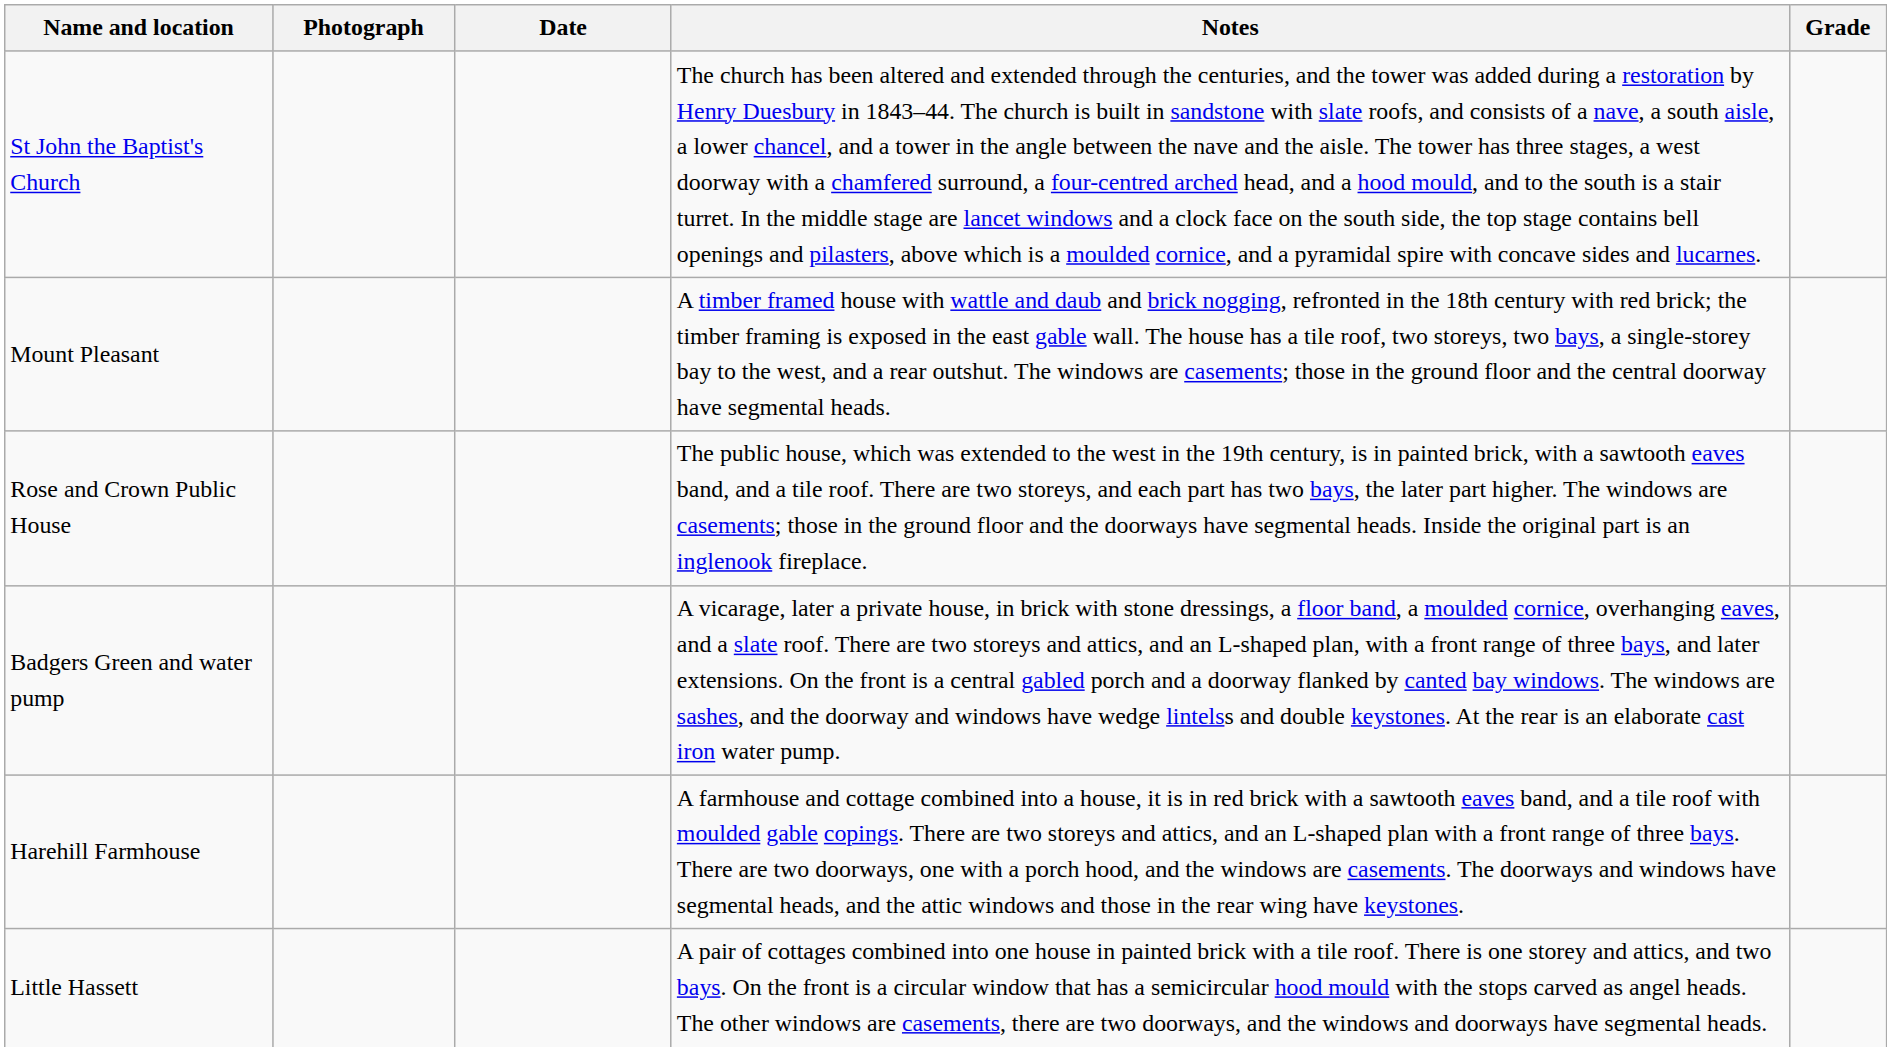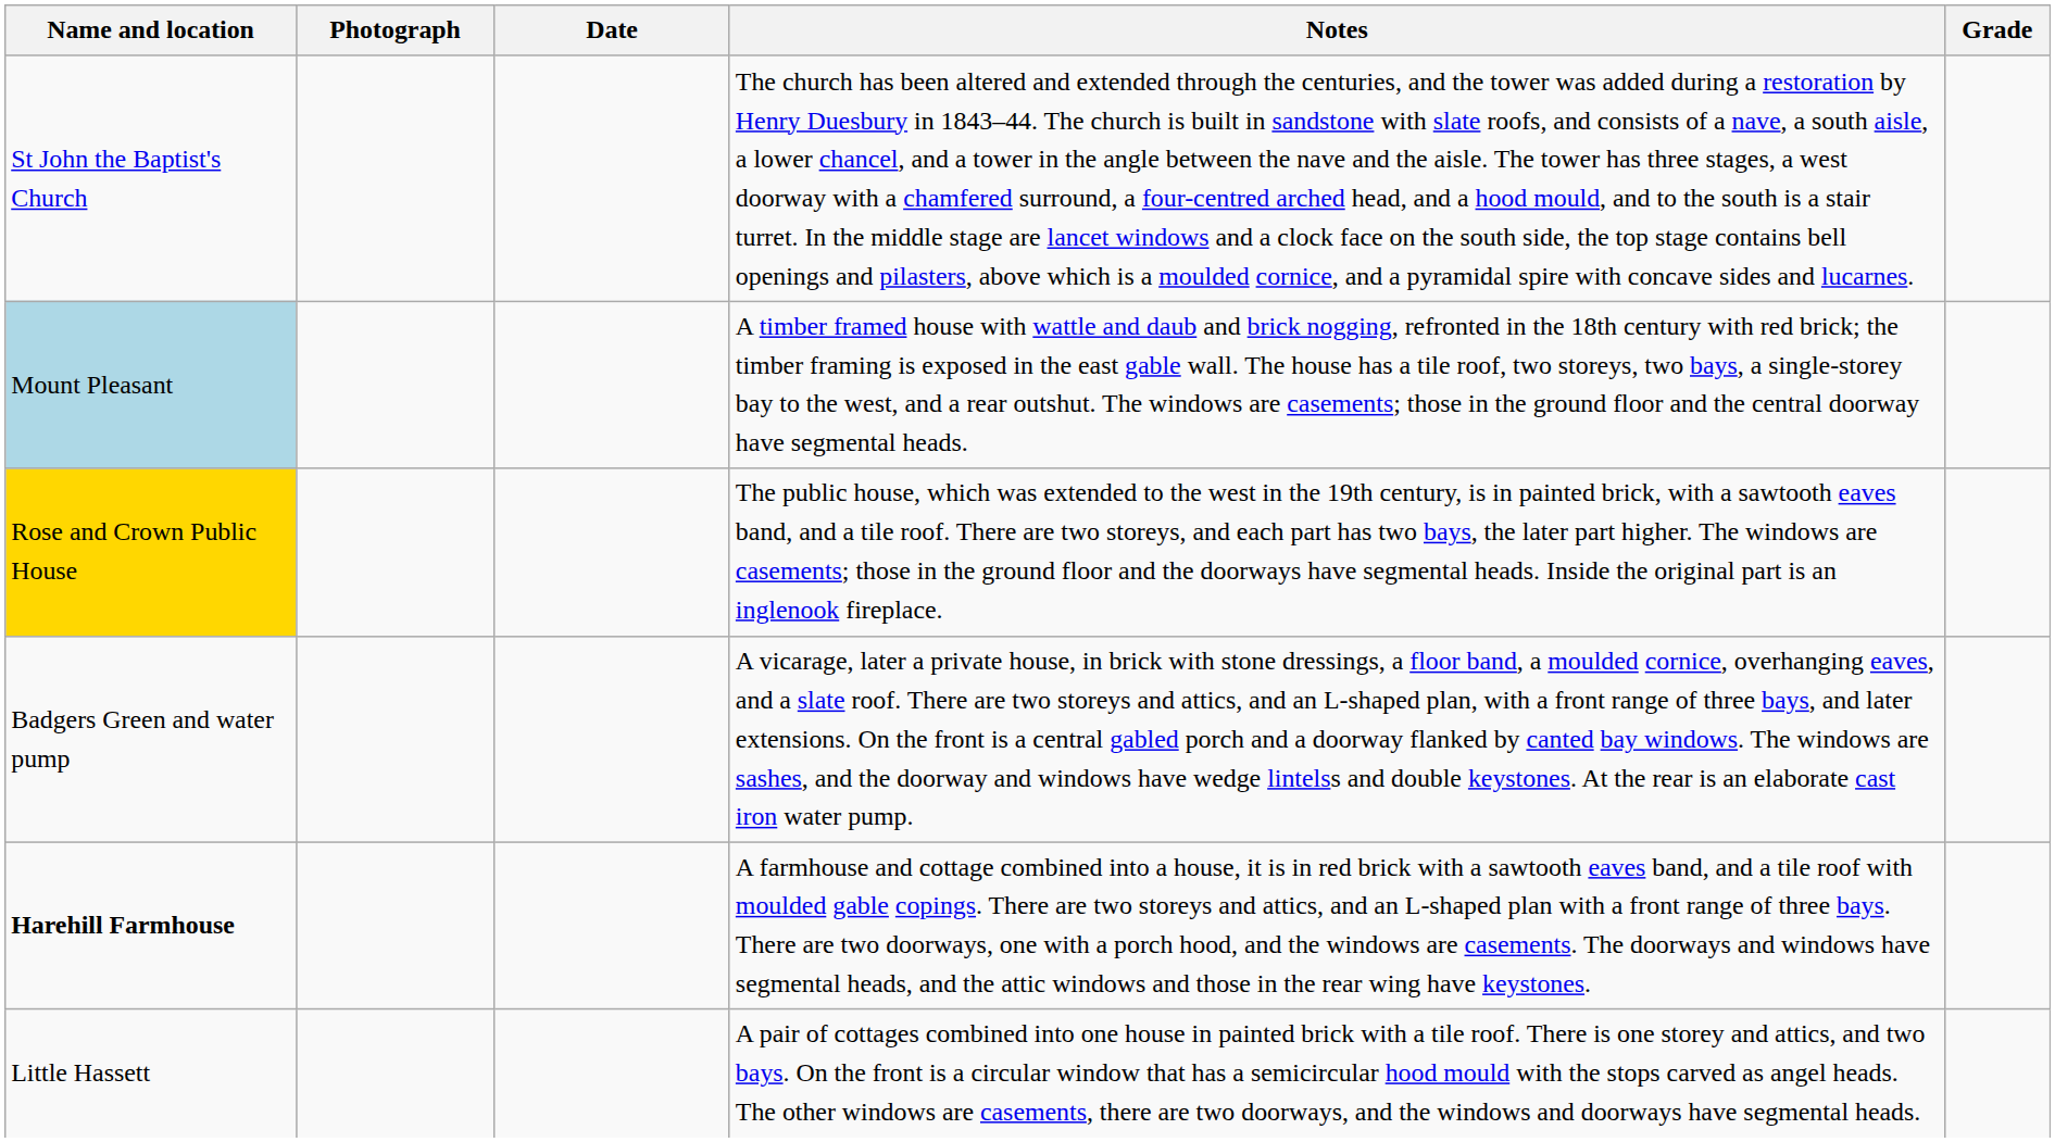Mount Pleasant | Name and location: no background -> lightblue background
Rose and Crown Public House | Name and location: no background -> gold background
Harehill Farmhouse | Name and location: normal -> bold
